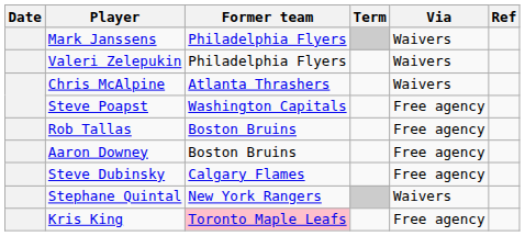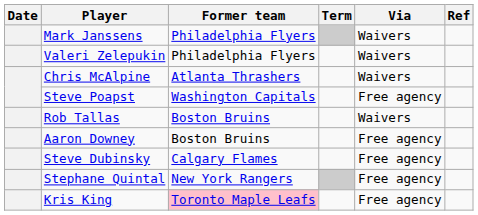Rob Tallas | Via: Free agency -> Waivers
Stephane Quintal | Via: Waivers -> Free agency
